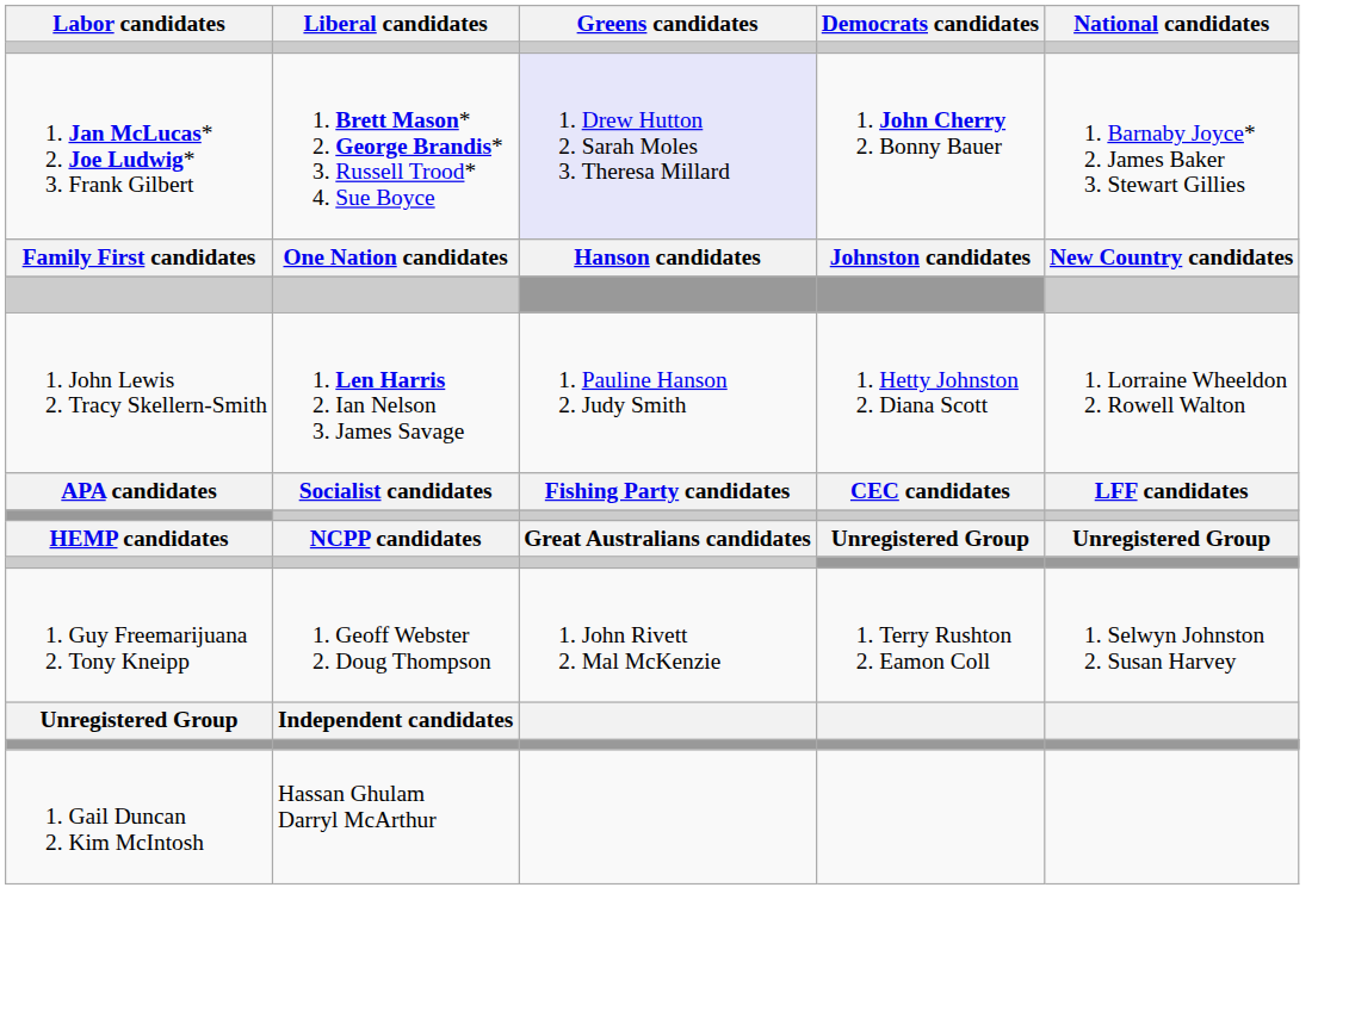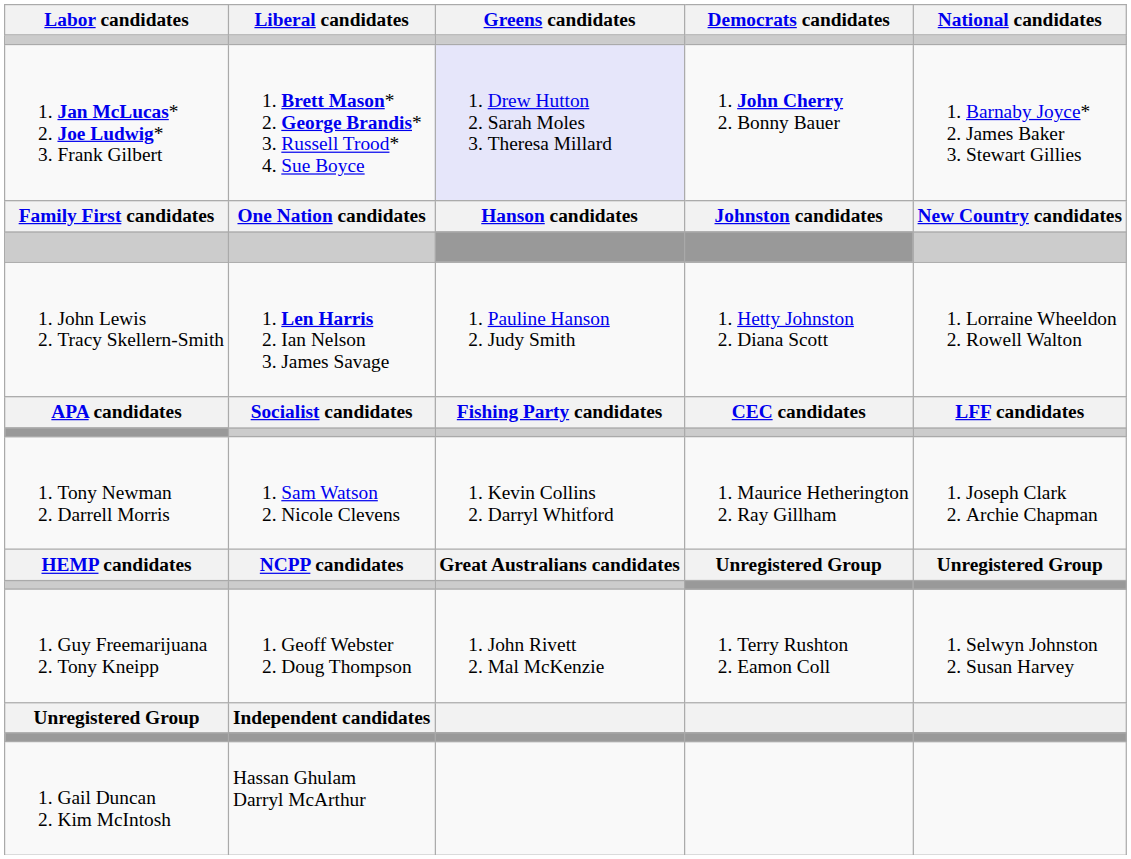+ row: Tony Newman Darrell Morris | Sam Watson Nicole Clevens | Kevin Collins Darryl Whitford | Maurice Hetherington Ray Gillham | Joseph Clark Archie Chapman
